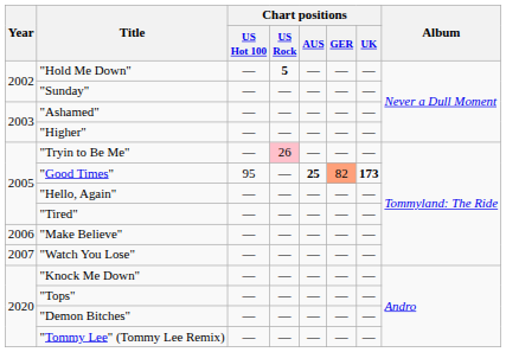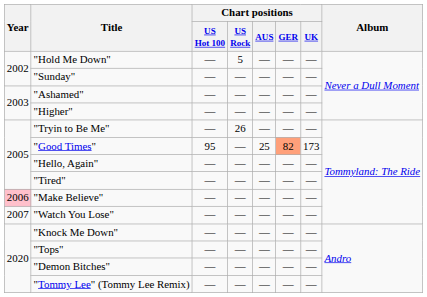"Hold Me Down" | Chart positions / US Rock: bold -> normal
"Tryin to Be Me" | Chart positions / US Rock: pink background -> no background
"Good Times" | Chart positions / AUS: bold -> normal
"Good Times" | Chart positions / UK: bold -> normal
"Make Believe" | Year: no background -> pink background
